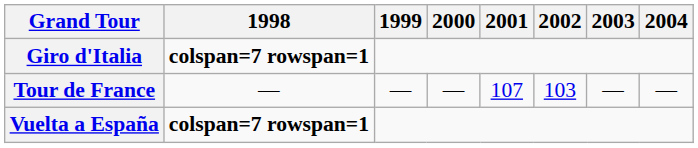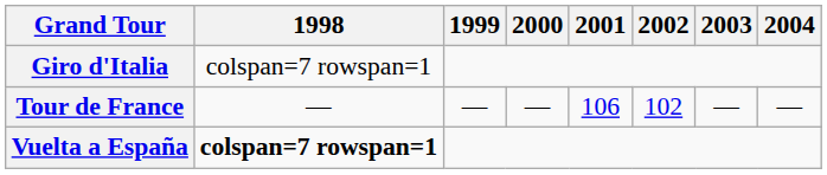Giro d'Italia | 1998: bold -> normal
Tour de France | 2001: 107 -> 106
Tour de France | 2002: 103 -> 102
